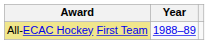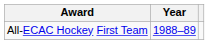row 2 | Award: khaki background -> no background
